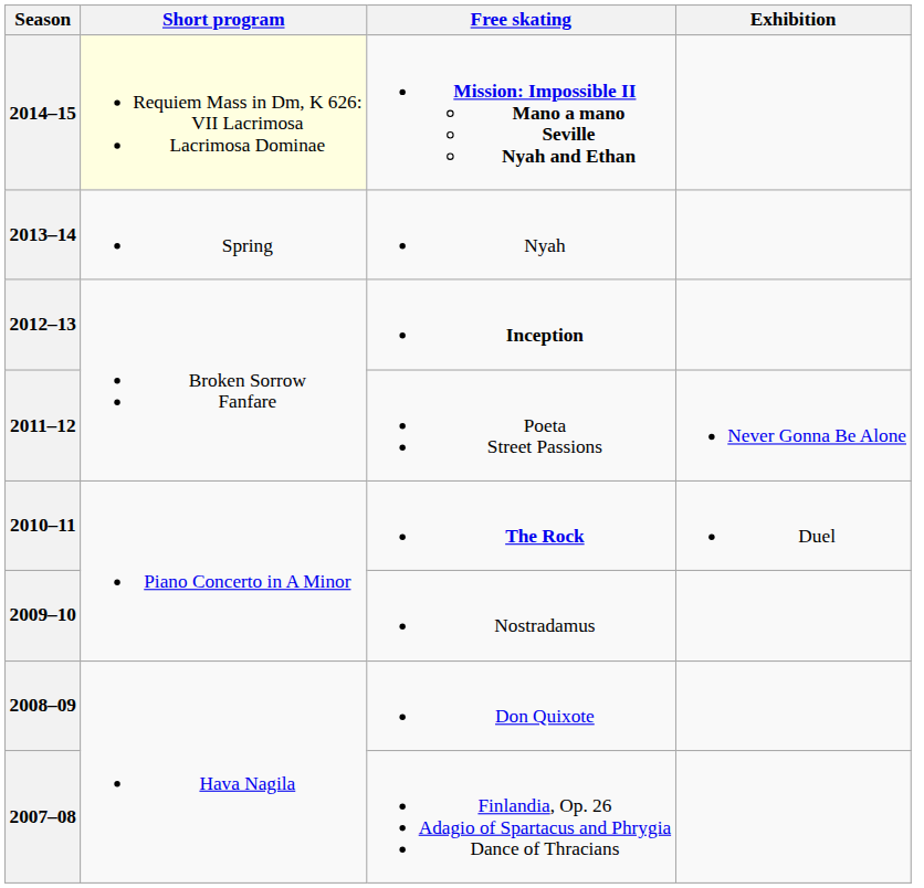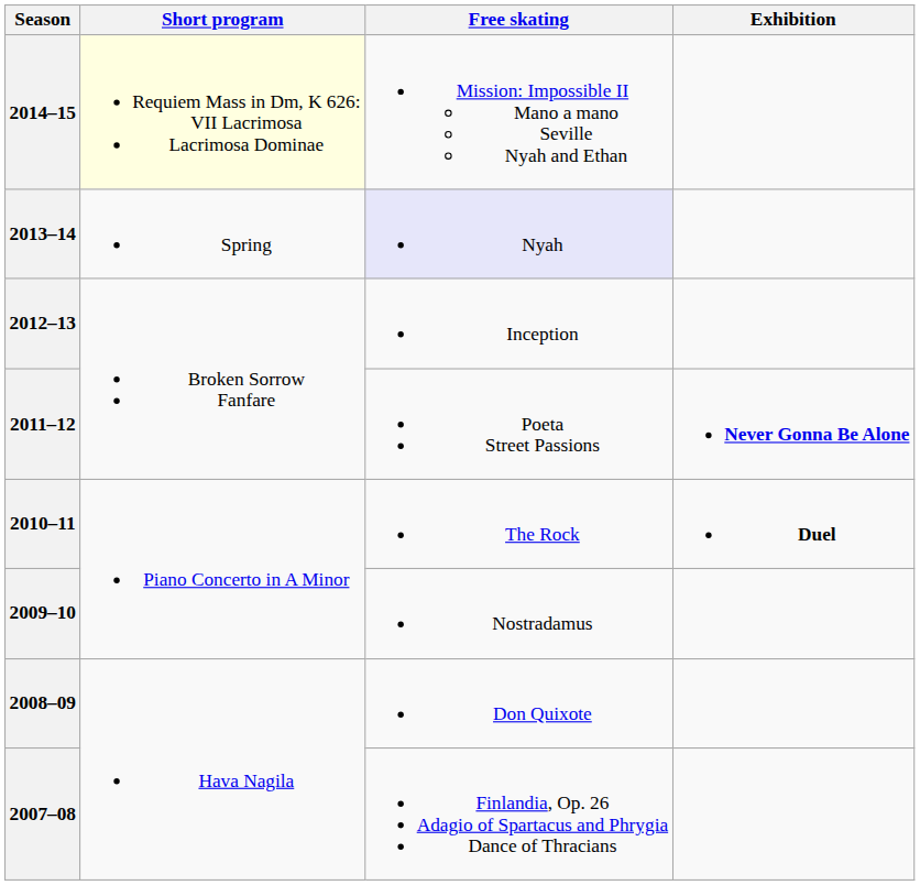2014–15 | Free skating: bold -> normal
2013–14 | Free skating: no background -> lavender background
2012–13 | Free skating: bold -> normal
2011–12 | Exhibition: normal -> bold
2010–11 | Free skating: bold -> normal
2010–11 | Exhibition: normal -> bold
